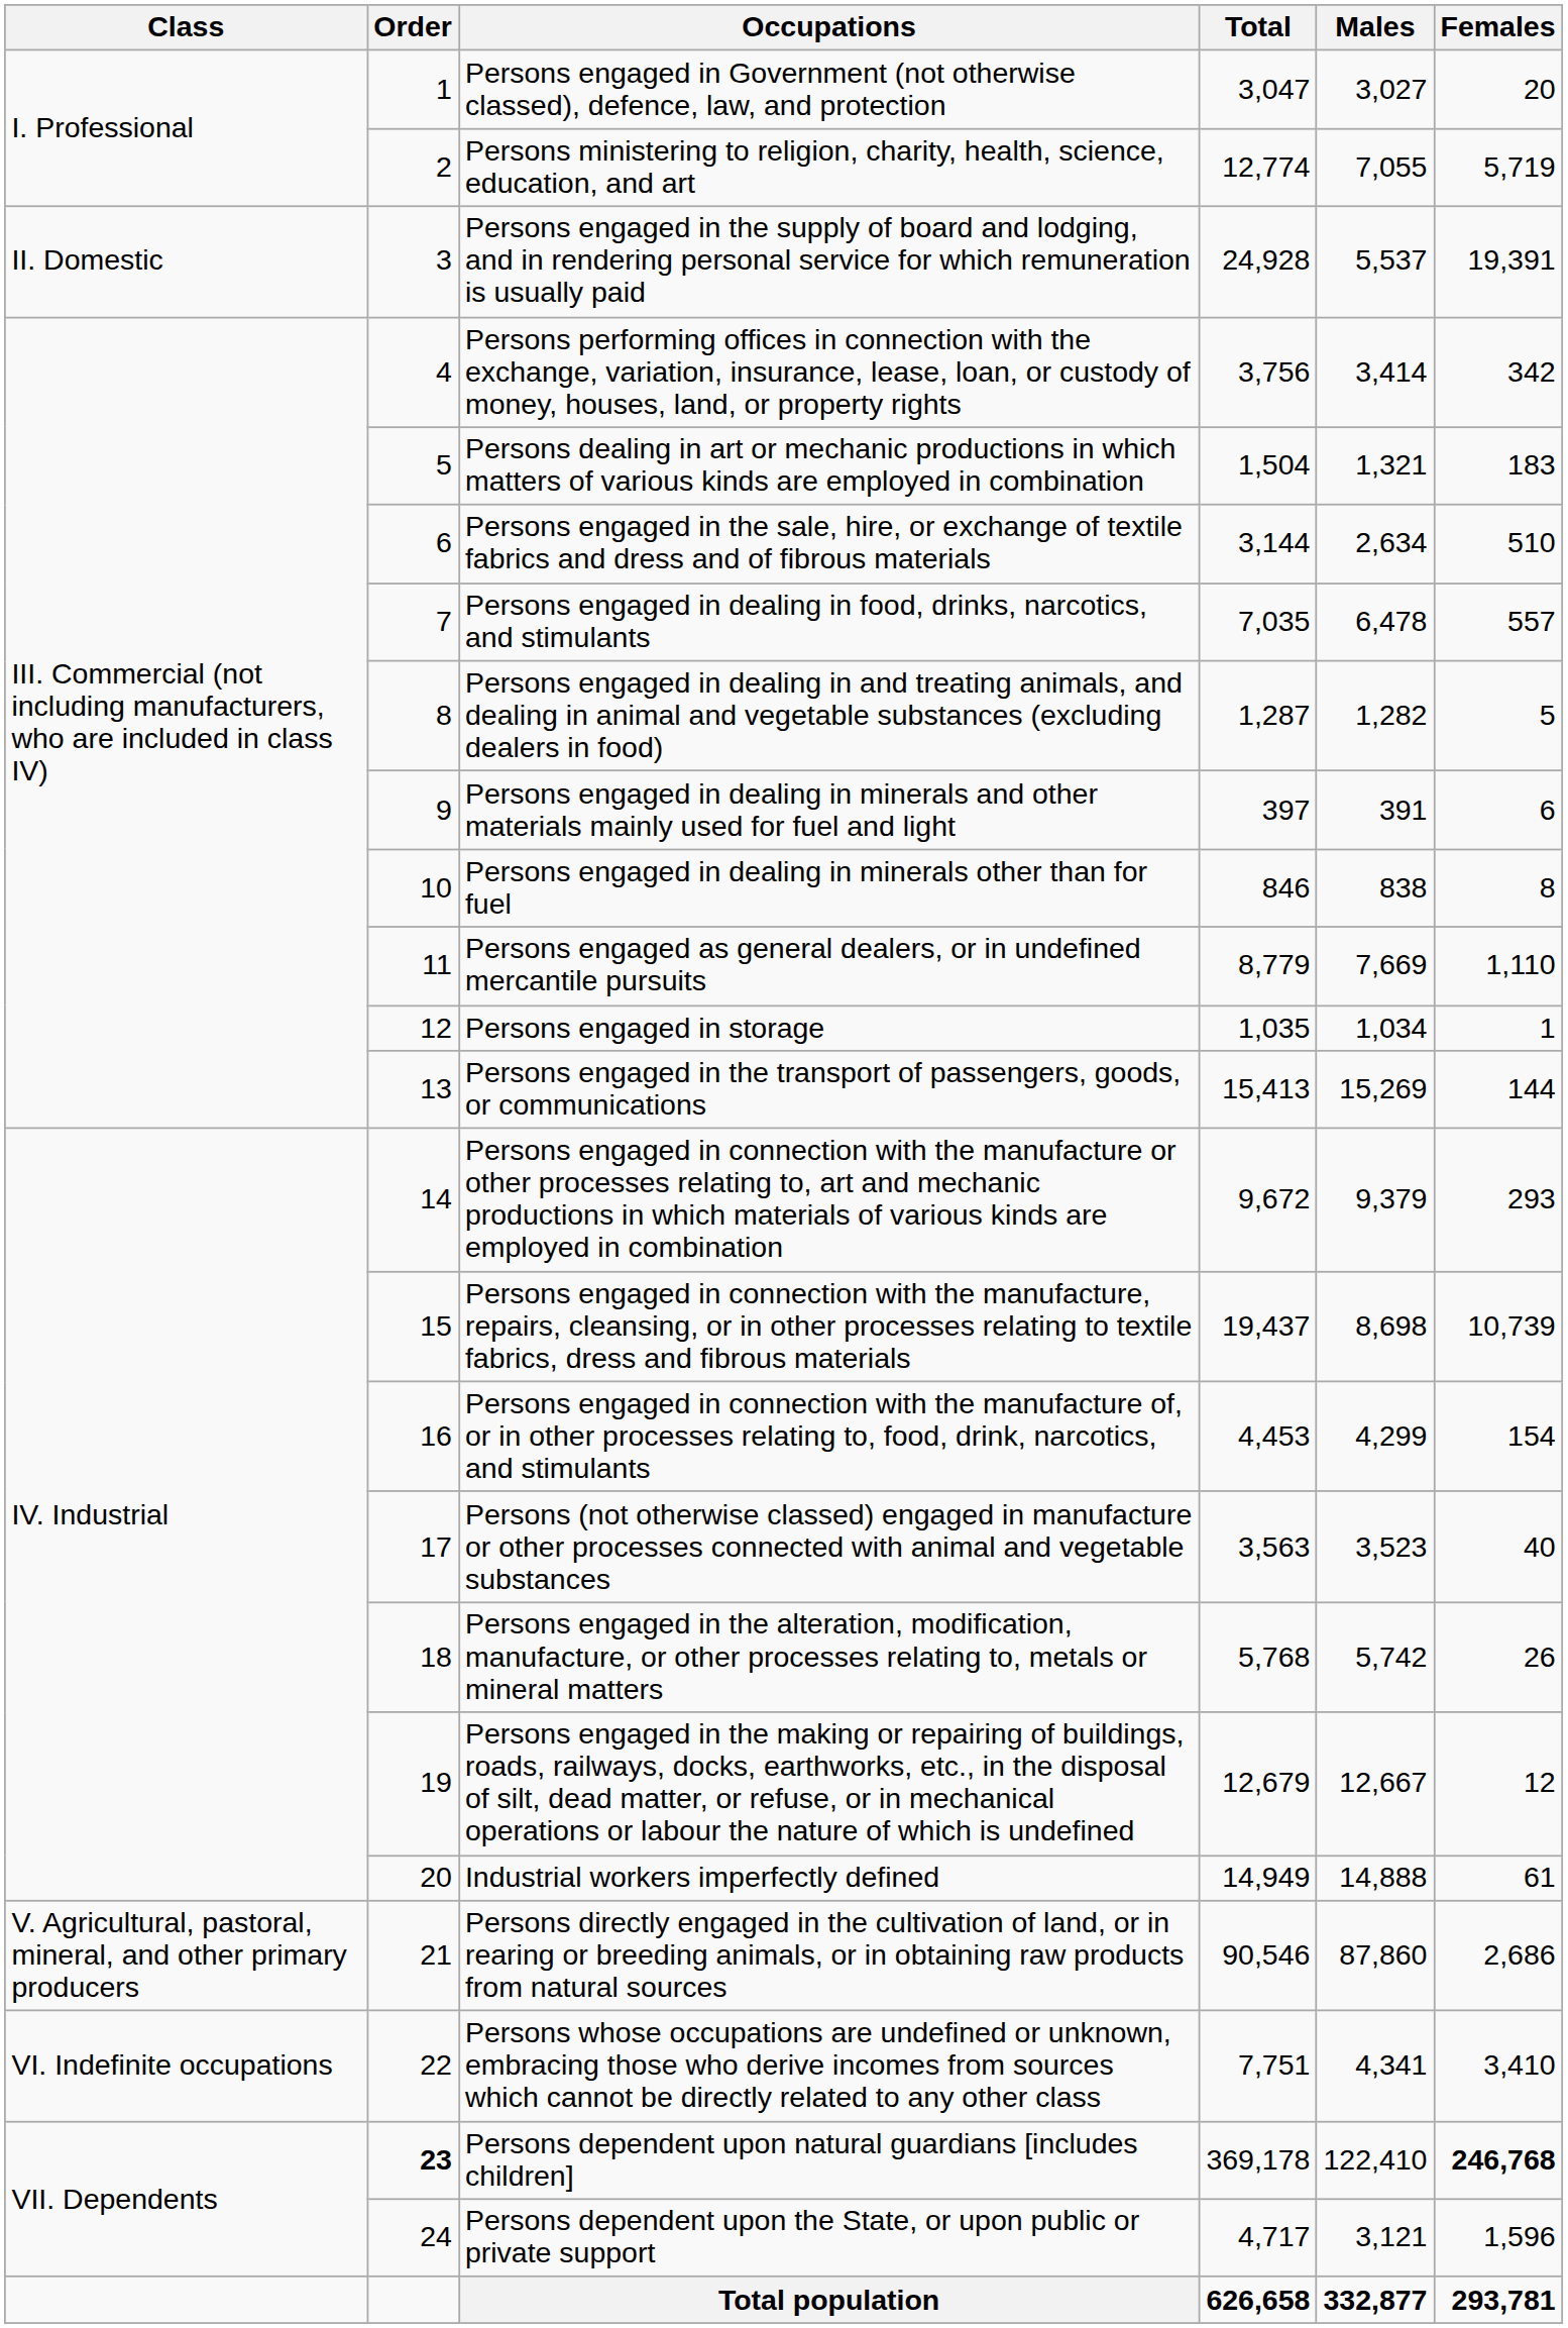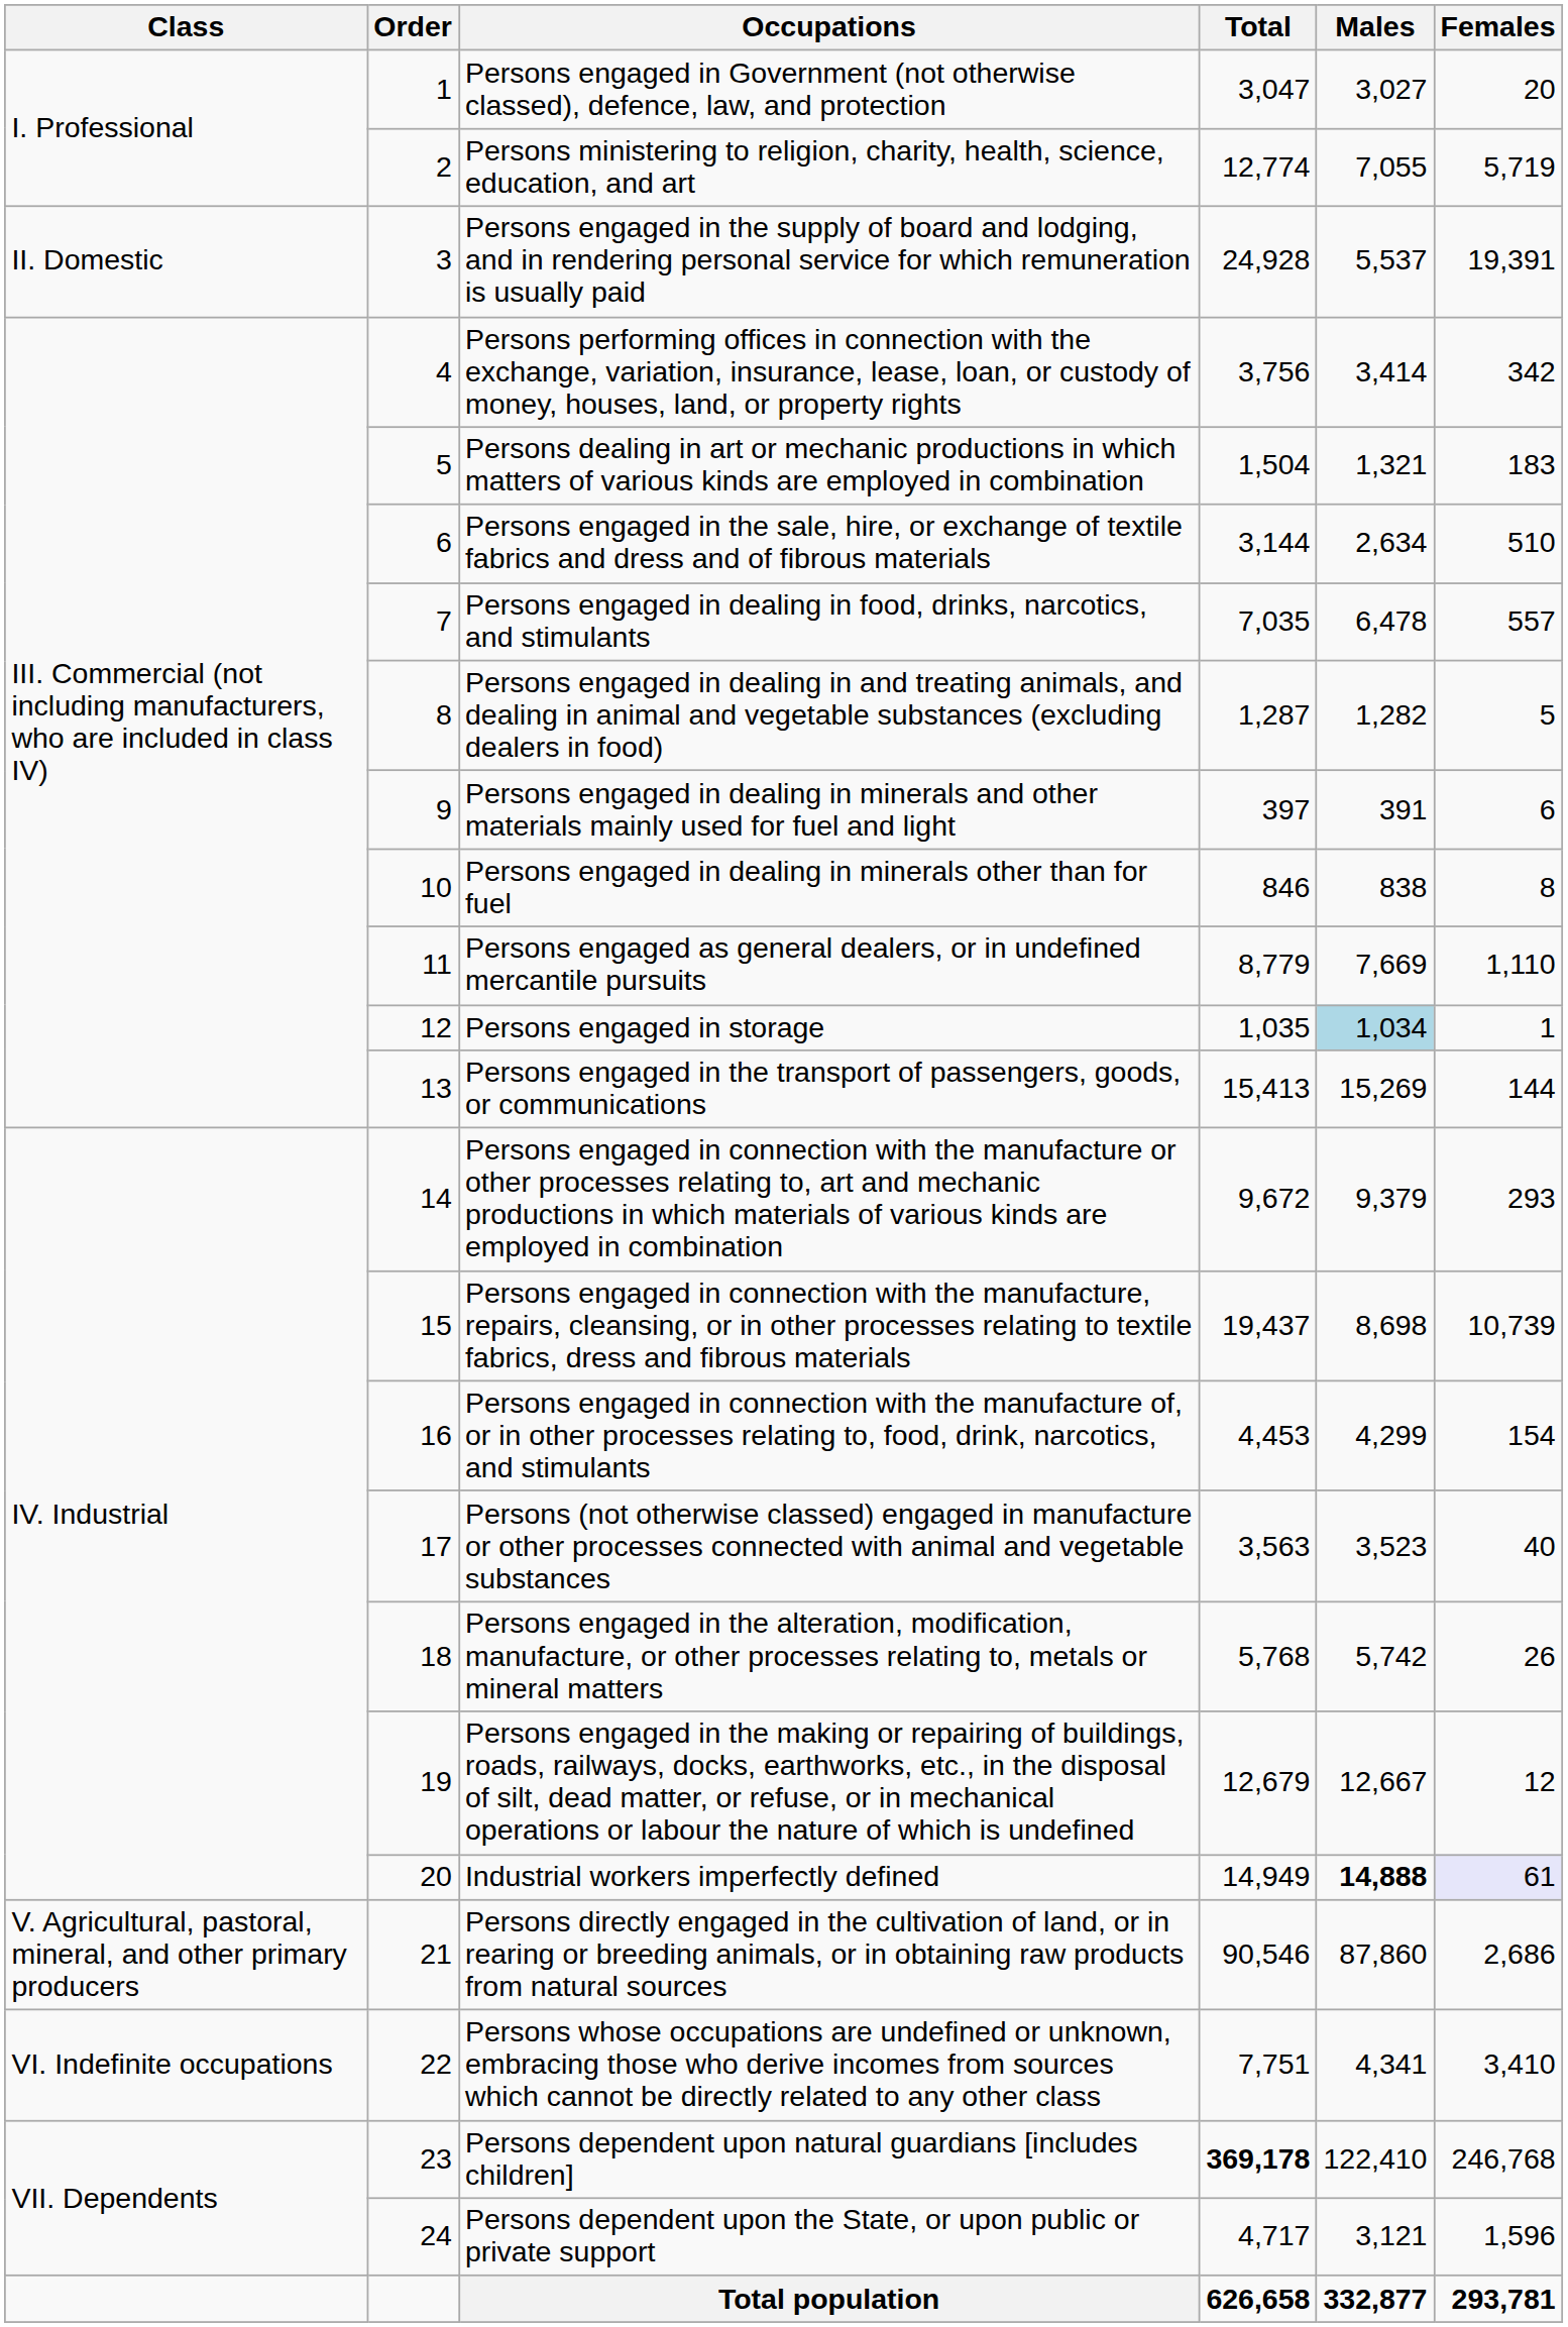Persons engaged in storage | Males: no background -> lightblue background
Industrial workers imperfectly defined | Males: normal -> bold
Industrial workers imperfectly defined | Females: no background -> lavender background
Persons dependent upon natural guardians [includes children] | Order: bold -> normal
Persons dependent upon natural guardians [includes children] | Total: normal -> bold
Persons dependent upon natural guardians [includes children] | Females: bold -> normal
